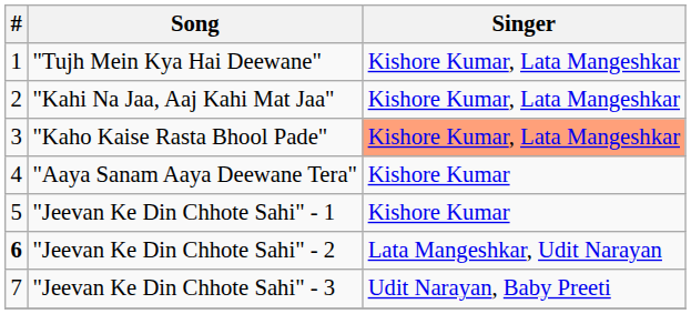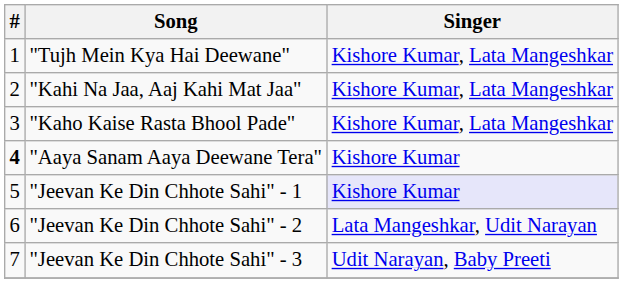"Kaho Kaise Rasta Bhool Pade" | Singer: lightsalmon background -> no background
"Aaya Sanam Aaya Deewane Tera" | #: normal -> bold
"Jeevan Ke Din Chhote Sahi" - 1 | Singer: no background -> lavender background
"Jeevan Ke Din Chhote Sahi" - 2 | #: bold -> normal
